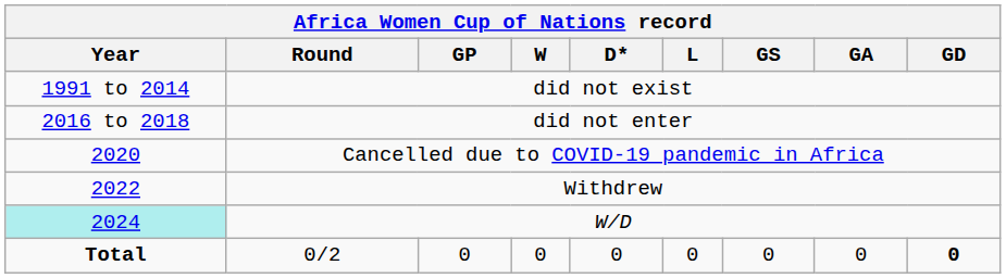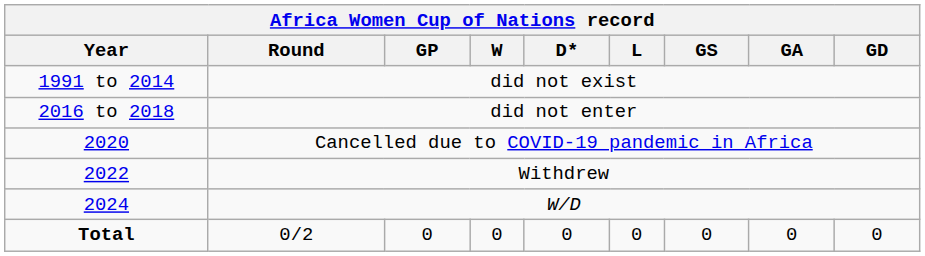2024 | Year: paleturquoise background -> no background
Total | GD: bold -> normal
